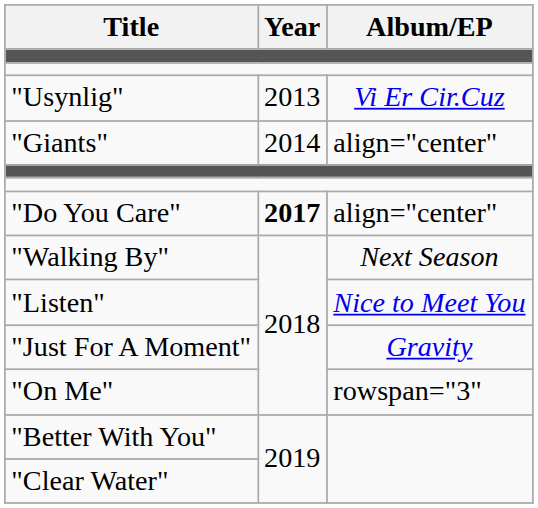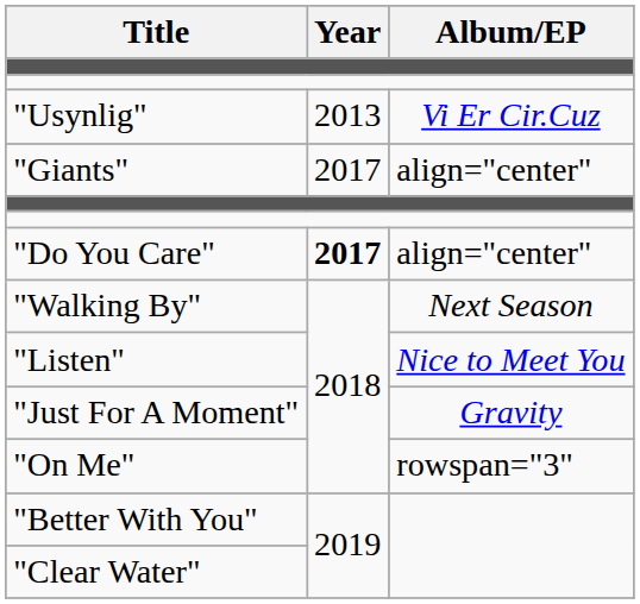"Giants" | Year: 2014 -> 2017
